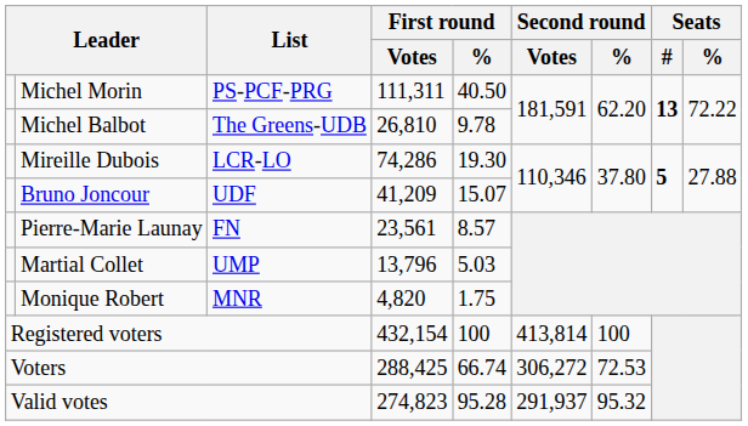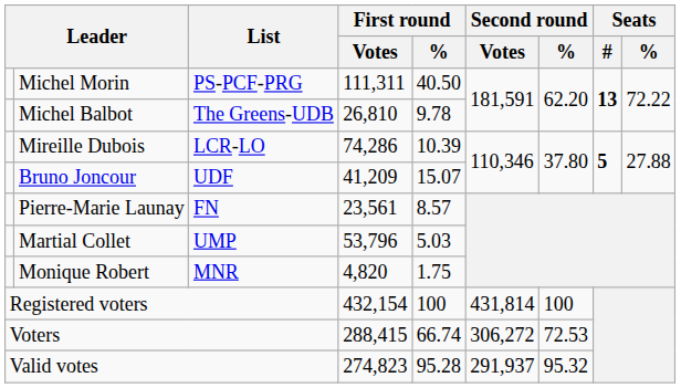Mireille Dubois | First round / %: 19.30 -> 10.39
Martial Collet | First round / Votes: 13,796 -> 53,796
Registered voters | Second round / Votes: 413,814 -> 431,814
Voters | First round / Votes: 288,425 -> 288,415
